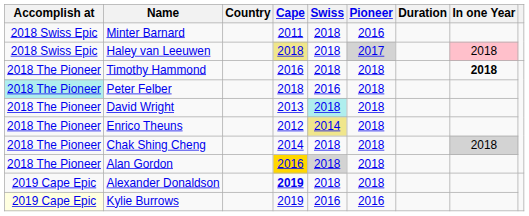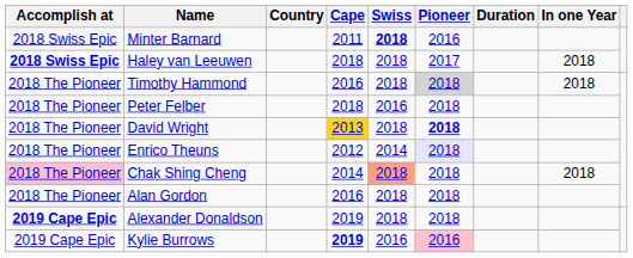Minter Barnard | Swiss: normal -> bold
Haley van Leeuwen | Accomplish at: normal -> bold
Haley van Leeuwen | Cape: khaki background -> no background
Haley van Leeuwen | Pioneer: lightgrey background -> no background
Haley van Leeuwen | In one Year: pink background -> no background
Timothy Hammond | Pioneer: no background -> lightgrey background
Timothy Hammond | In one Year: bold -> normal
Peter Felber | Accomplish at: paleturquoise background -> no background
David Wright | Cape: no background -> gold background
David Wright | Swiss: paleturquoise background -> no background
David Wright | Pioneer: normal -> bold
Enrico Theuns | Swiss: khaki background -> no background
Enrico Theuns | Pioneer: no background -> lavender background
Chak Shing Cheng | Accomplish at: no background -> pink background
Chak Shing Cheng | Swiss: no background -> lightsalmon background
Chak Shing Cheng | In one Year: lightgrey background -> no background
Alan Gordon | Cape: gold background -> no background
Alan Gordon | Swiss: lightgrey background -> no background
Alexander Donaldson | Accomplish at: normal -> bold
Alexander Donaldson | Cape: bold -> normal
Kylie Burrows | Accomplish at: lightyellow background -> no background
Kylie Burrows | Cape: normal -> bold
Kylie Burrows | Pioneer: no background -> pink background
